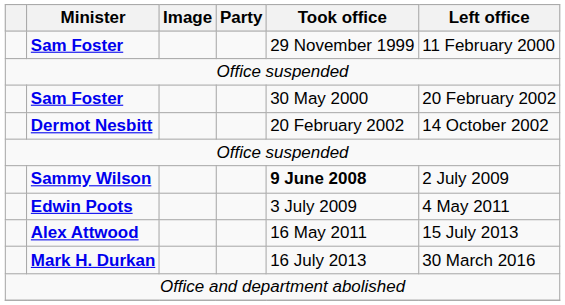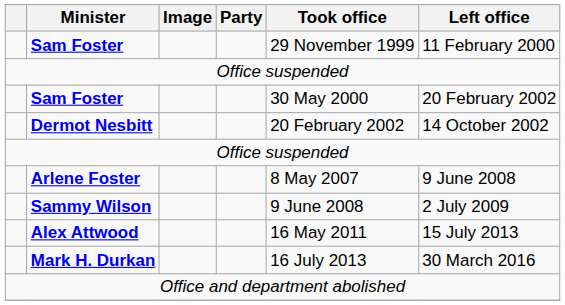+ row: Arlene Foster | 8 May 2007 | 9 June 2008
Sammy Wilson | Took office: bold -> normal
- row: Edwin Poots | 3 July 2009 | 4 May 2011
